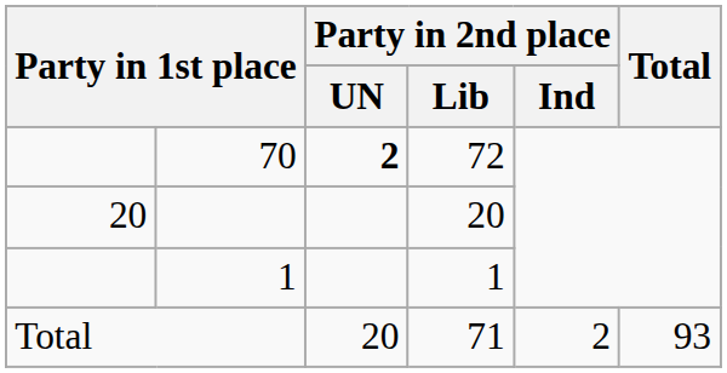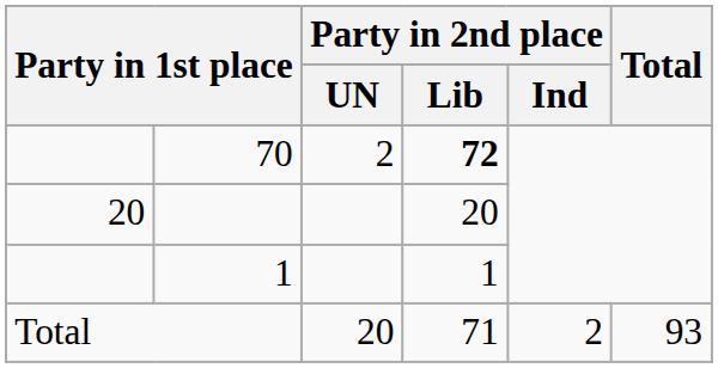70 | Party in 2nd place / UN: bold -> normal
70 | Party in 2nd place / Lib: normal -> bold
